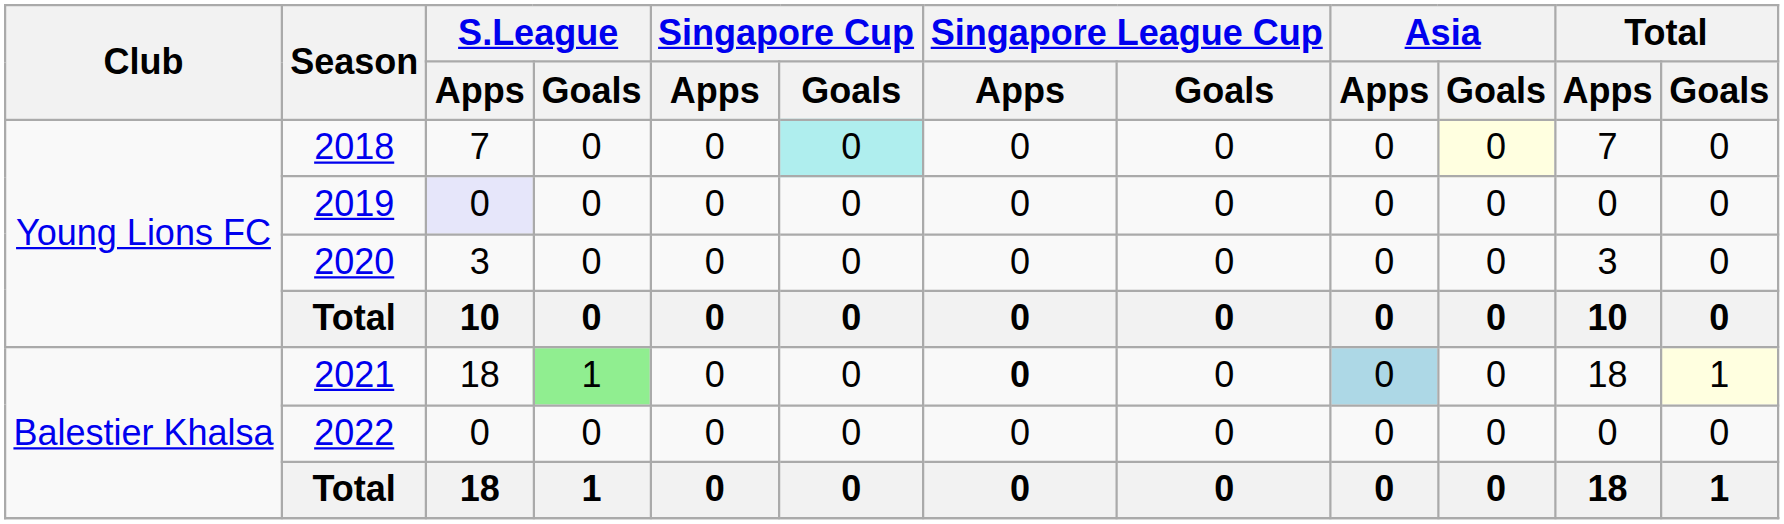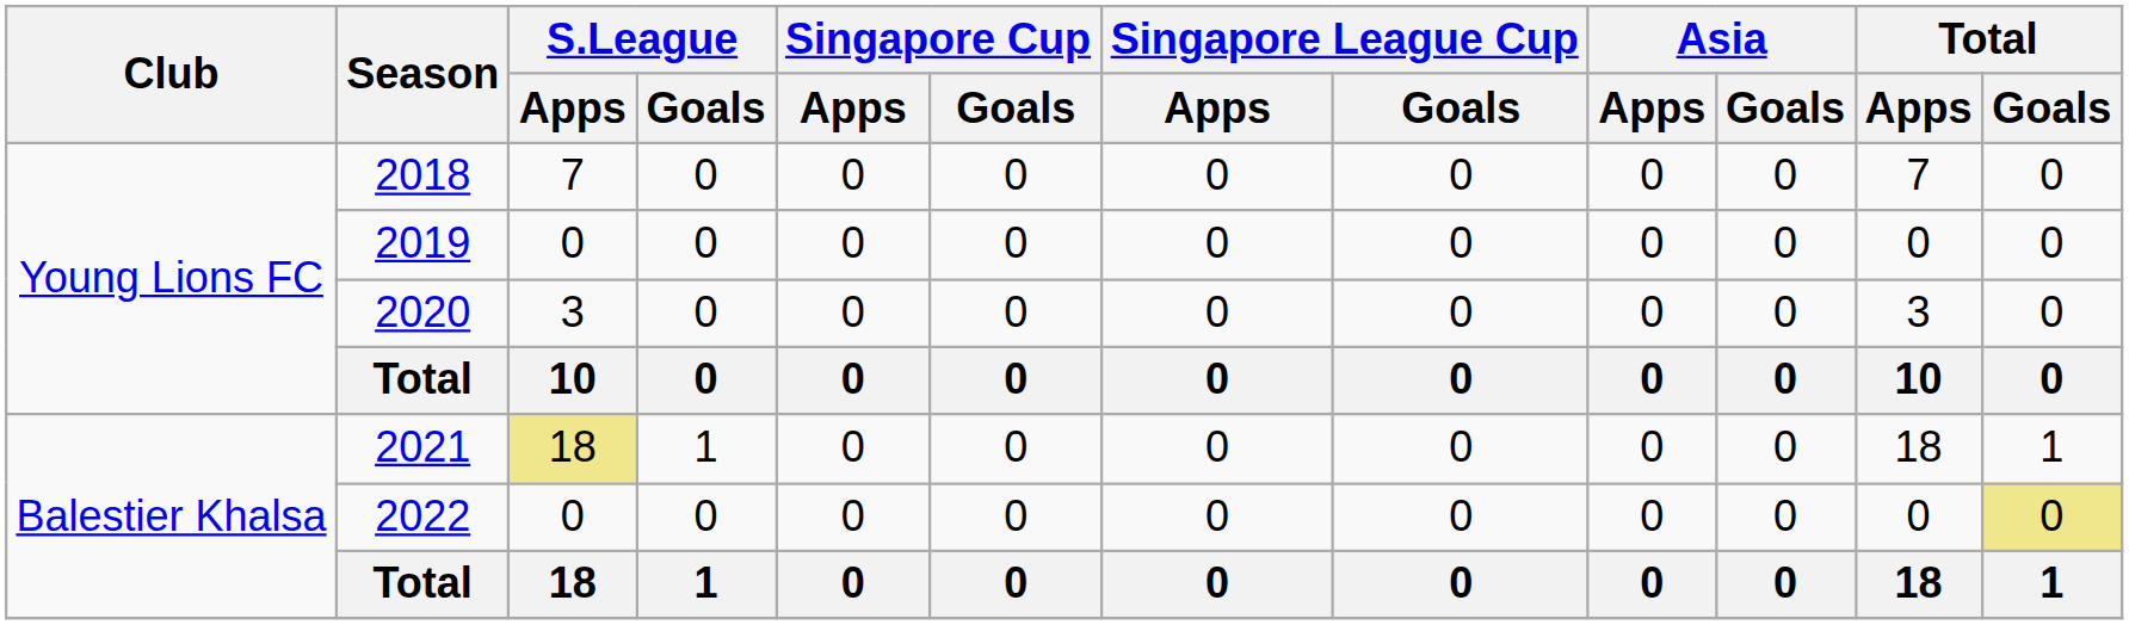2018 | Singapore Cup / Goals: paleturquoise background -> no background
2018 | Asia / Goals: lightyellow background -> no background
2019 | S.League / Apps: lavender background -> no background
2021 | S.League / Apps: no background -> khaki background
2021 | S.League / Goals: lightgreen background -> no background
2021 | Singapore League Cup / Apps: bold -> normal
2021 | Asia / Apps: lightblue background -> no background
2021 | Total / Goals: lightyellow background -> no background
2022 | Total / Goals: no background -> khaki background
